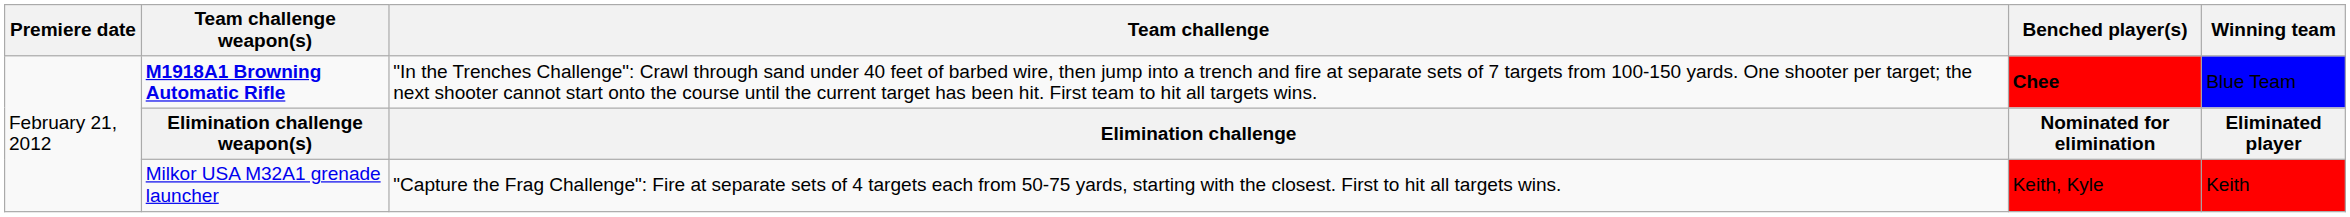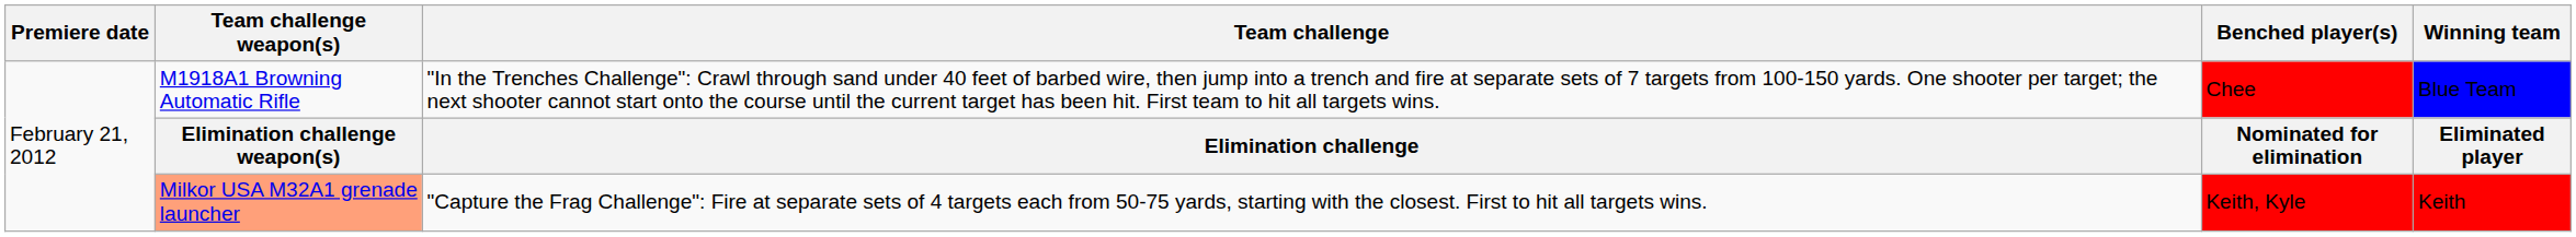row 2 | Team challenge weapon(s): bold -> normal
row 2 | Benched player(s): bold -> normal
row 4 | Team challenge weapon(s): no background -> lightsalmon background
